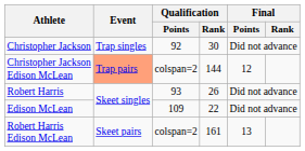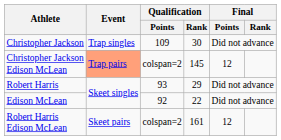Christopher Jackson | Qualification / Points: 92 -> 109
Christopher Jackson Edison McLean | Qualification / Rank: 144 -> 145
Robert Harris | Qualification / Rank: 26 -> 29
Edison McLean | Qualification / Points: 109 -> 92
Robert Harris Edison McLean | Final / Points: 13 -> 12
